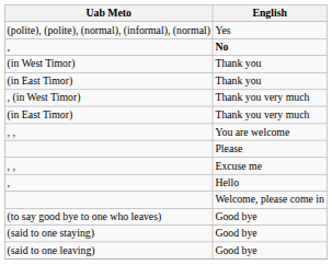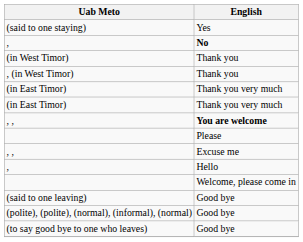row 2 | Uab Meto: (polite), (polite), (normal), (informal), (normal) -> (said to one staying)
row 5 | Uab Meto: (in East Timor) -> , (in West Timor)
row 6 | Uab Meto: , (in West Timor) -> (in East Timor)
row 8 | English: normal -> bold
row 13 | Uab Meto: (to say good bye to one who leaves) -> (said to one leaving)
row 14 | Uab Meto: (said to one staying) -> (polite), (polite), (normal), (informal), (normal)
row 15 | Uab Meto: (said to one leaving) -> (to say good bye to one who leaves)
